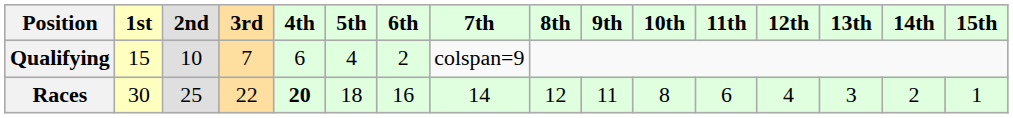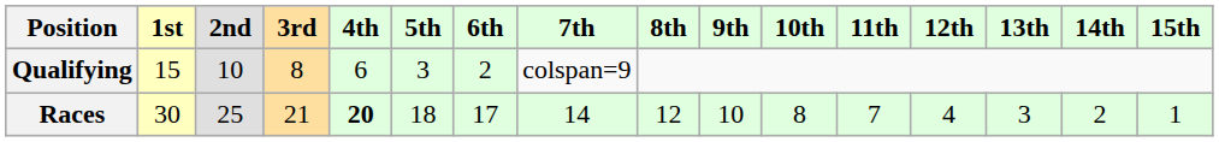Qualifying | 3rd: 7 -> 8
Qualifying | 5th: 4 -> 3
Races | 3rd: 22 -> 21
Races | 6th: 16 -> 17
Races | 9th: 11 -> 10
Races | 11th: 6 -> 7
